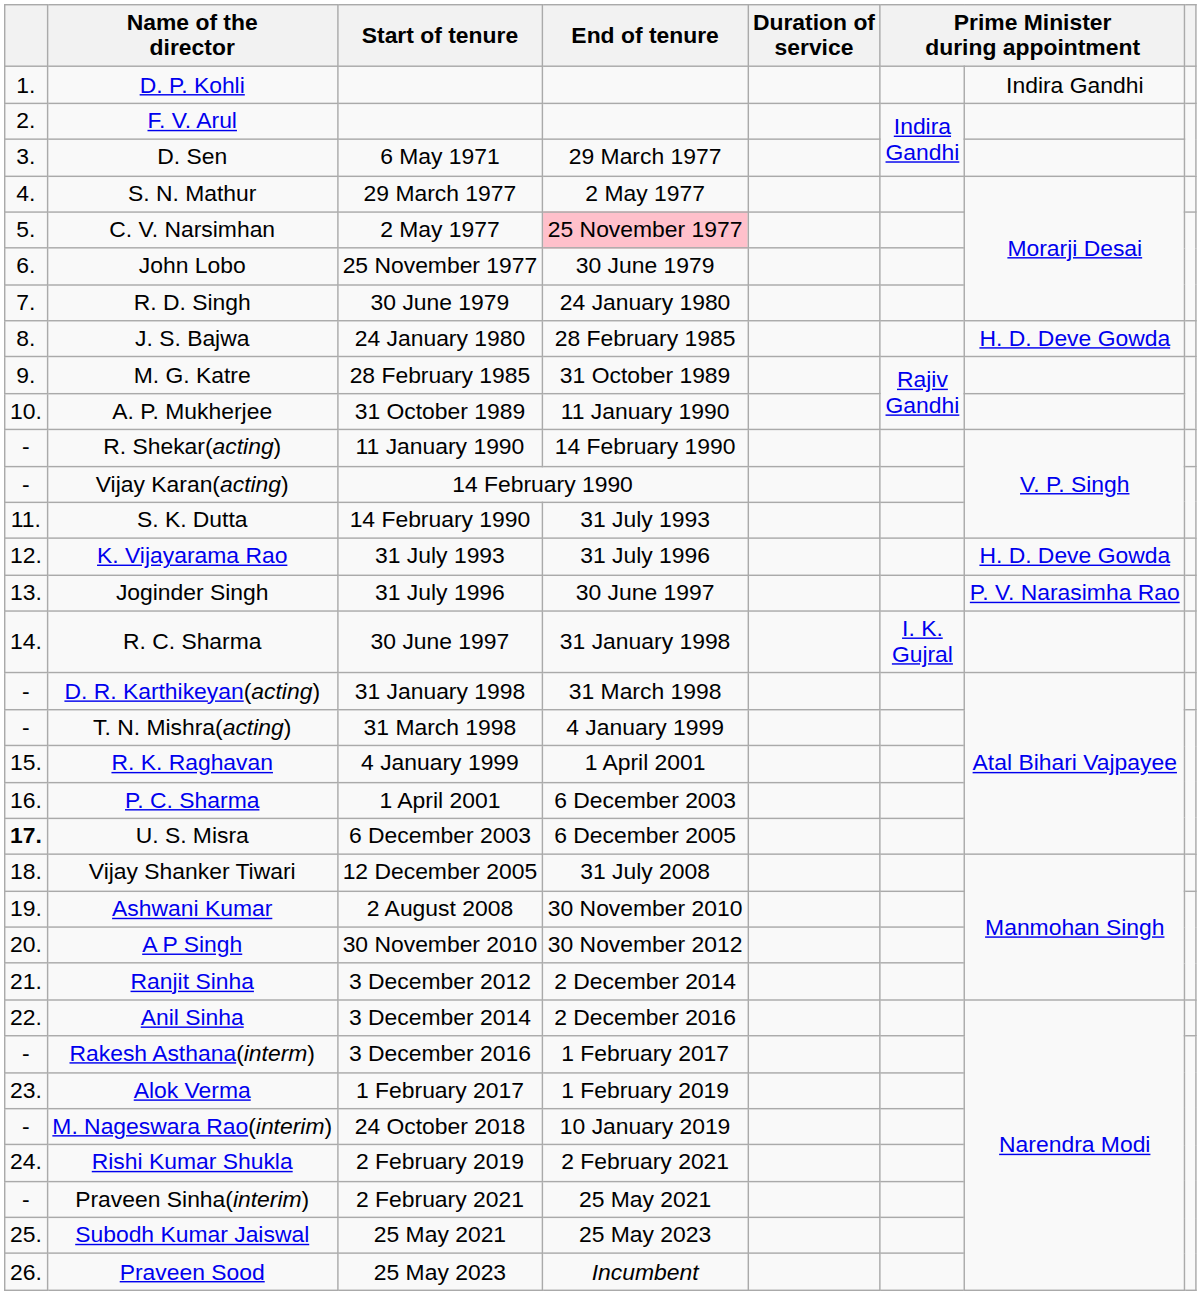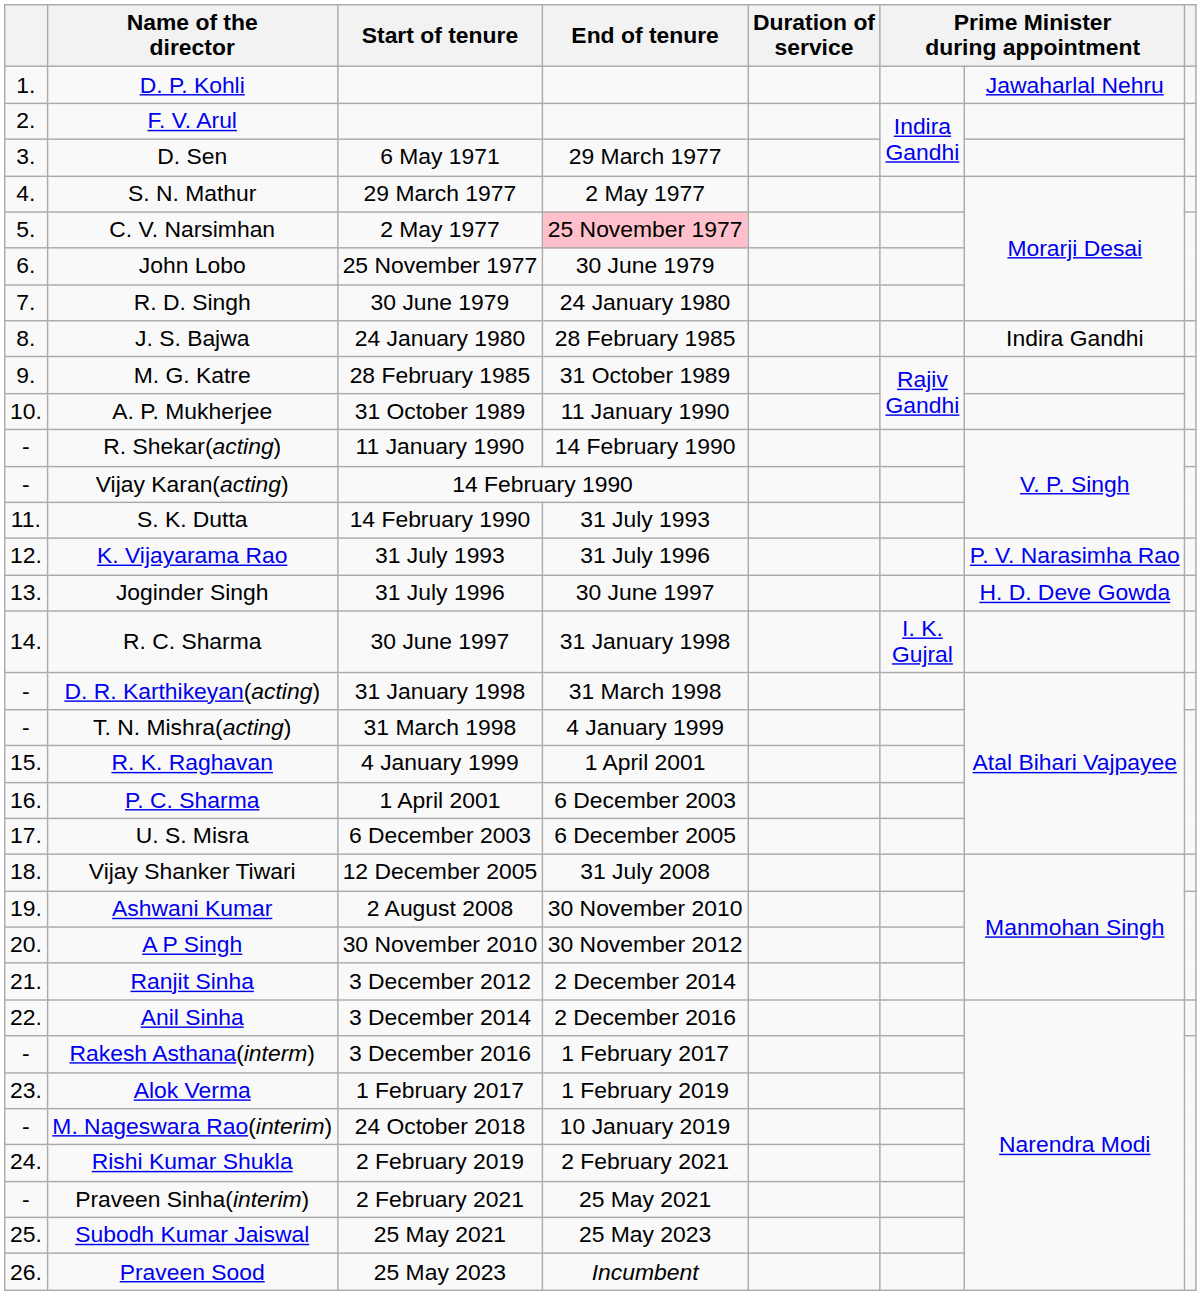D. P. Kohli | column 7: Indira Gandhi -> Jawaharlal Nehru
J. S. Bajwa | column 7: H. D. Deve Gowda -> Indira Gandhi
K. Vijayarama Rao | column 7: H. D. Deve Gowda -> P. V. Narasimha Rao
Joginder Singh | column 7: P. V. Narasimha Rao -> H. D. Deve Gowda
U. S. Misra | column 1: bold -> normal
